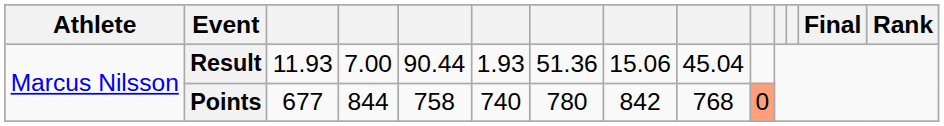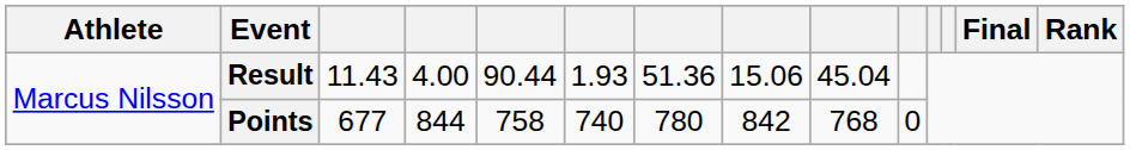Result | column 3: 11.93 -> 11.43
Result | column 4: 7.00 -> 4.00
Points | column 10: lightsalmon background -> no background
